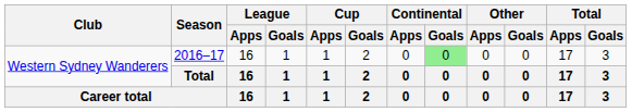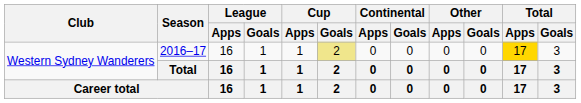Western Sydney Wanderers / 2016–17 | Cup / Goals: no background -> khaki background
Western Sydney Wanderers / 2016–17 | Continental / Goals: lightgreen background -> no background
Western Sydney Wanderers / 2016–17 | Total / Apps: no background -> gold background
